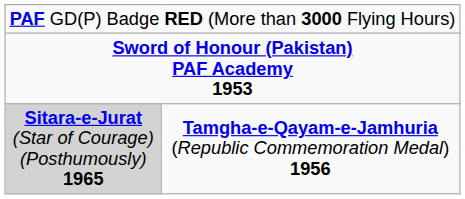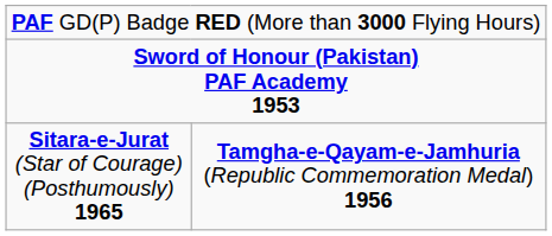Sitara-e-Jurat (Star of Courage) (Posthumously) 1965 | column 1: lightgrey background -> no background
